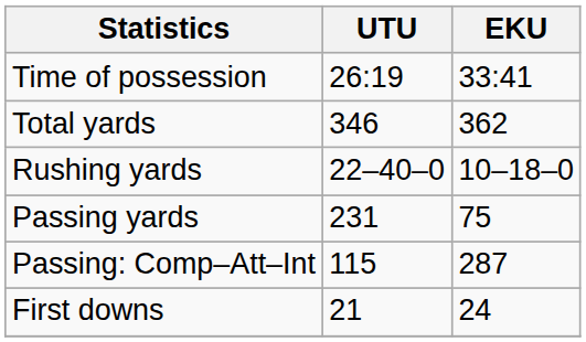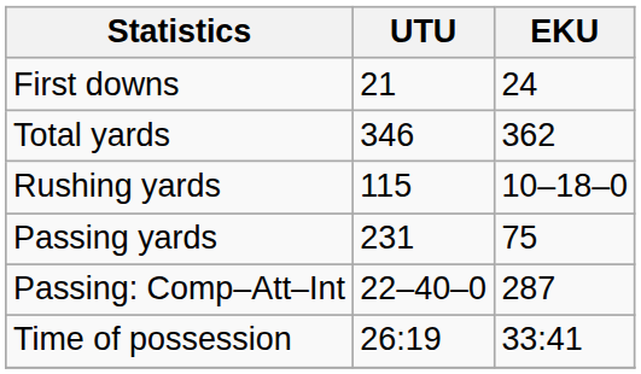rows swapped: First downs <-> Time of possession
Rushing yards | UTU: 22–40–0 -> 115
Passing: Comp–Att–Int | UTU: 115 -> 22–40–0
